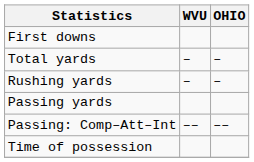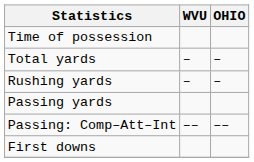rows swapped: First downs <-> Time of possession
